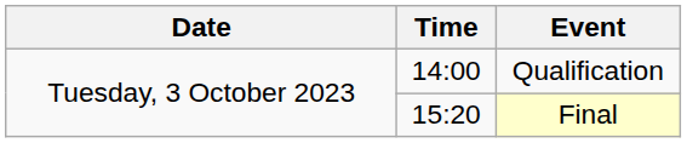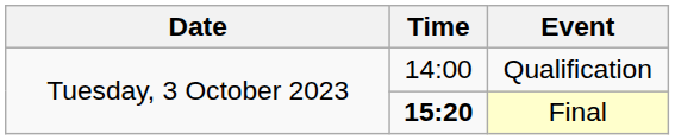Final | Time: normal -> bold
